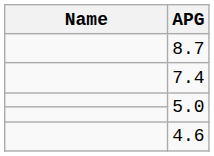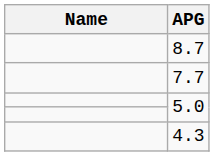row 3 | APG: 7.4 -> 7.7
row 6 | APG: 4.6 -> 4.3
